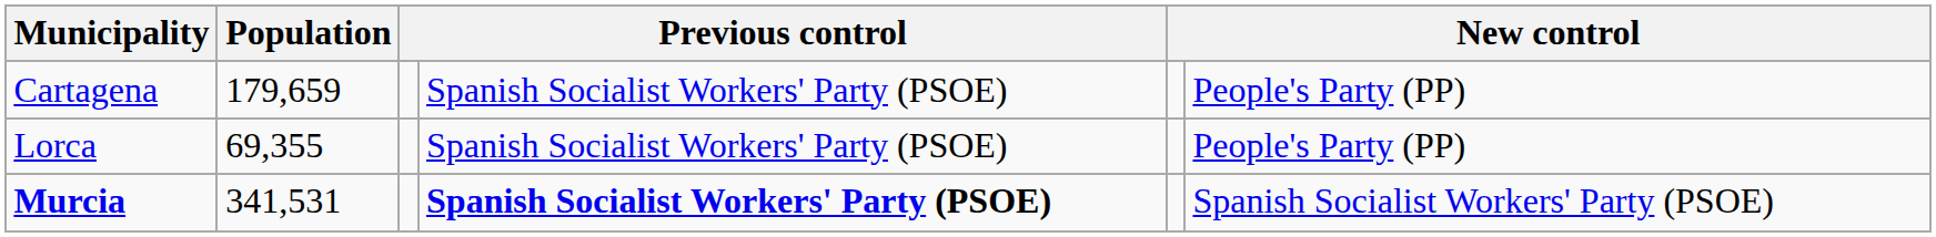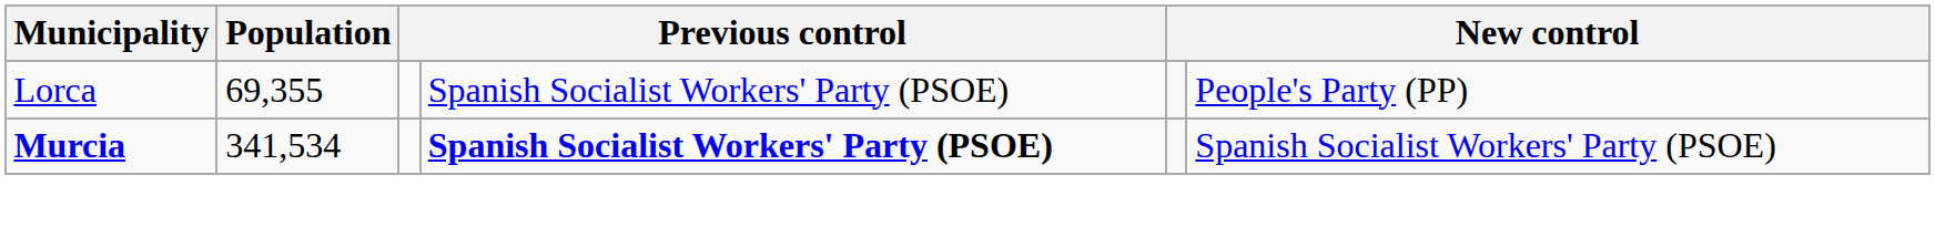- row: Cartagena | 179,659 | Spanish Socialist Workers' Party (PSOE) | People's Party (PP)
Murcia | Population: 341,531 -> 341,534
